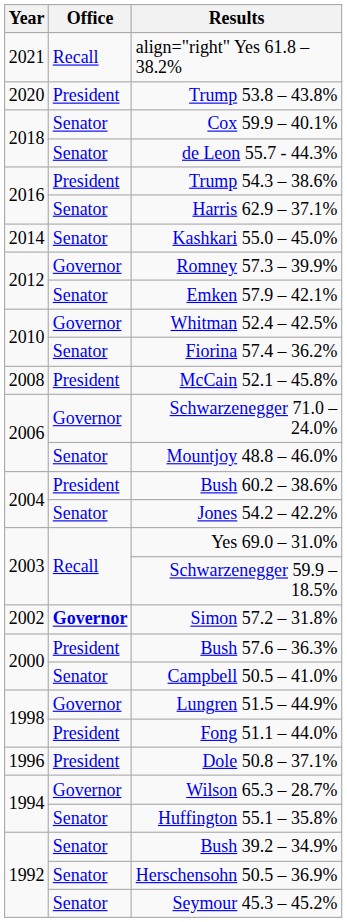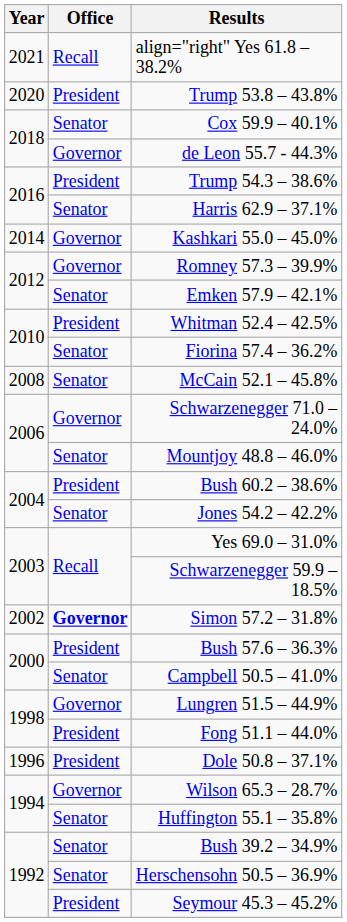de Leon 55.7 - 44.3% | Office: Senator -> Governor
Kashkari 55.0 – 45.0% | Office: Senator -> Governor
Whitman 52.4 – 42.5% | Office: Governor -> President
McCain 52.1 – 45.8% | Office: President -> Senator
Seymour 45.3 – 45.2% | Office: Senator -> President
